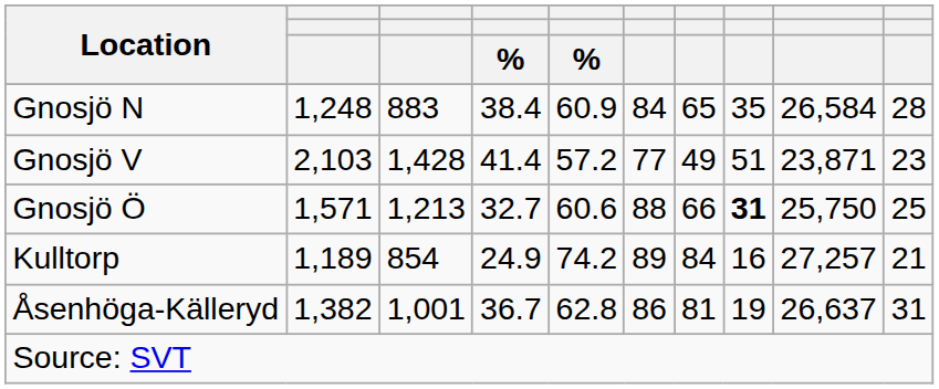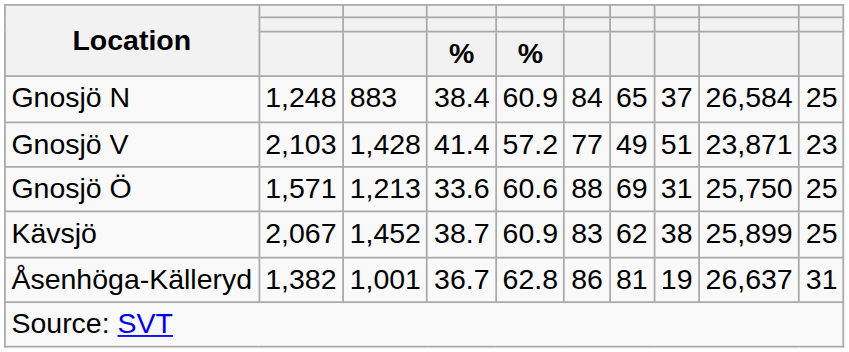Gnosjö N | column 8: 35 -> 37
Gnosjö N | column 10: 28 -> 25
Gnosjö Ö | column 4: 32.7 -> 33.6
Gnosjö Ö | column 7: 66 -> 69
Gnosjö Ö | column 8: bold -> normal
- row: Kulltorp | 1,189 | 854 | 24.9 | 74.2 | 89 | 84 | 16 | 27,257 | 21
+ row: Kävsjö | 2,067 | 1,452 | 38.7 | 60.9 | 83 | 62 | 38 | 25,899 | 25
